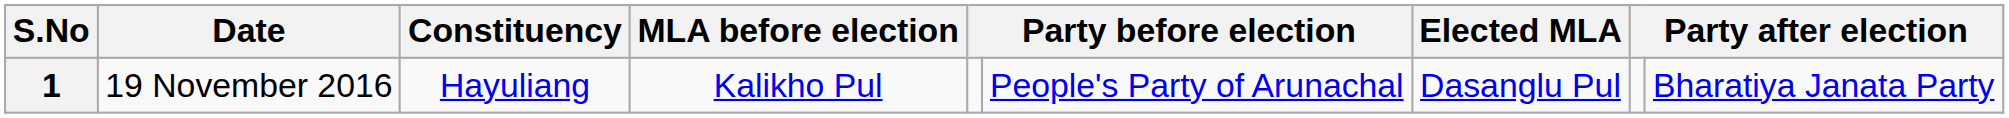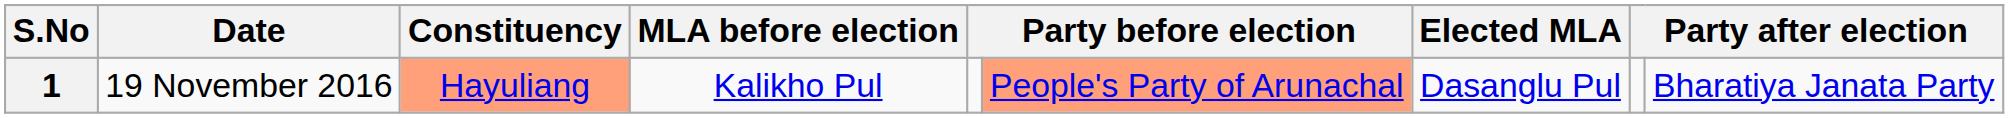1 | Constituency: no background -> lightsalmon background
1 | column 6: no background -> lightsalmon background
